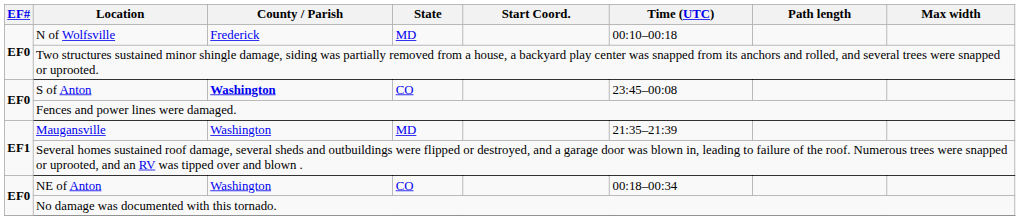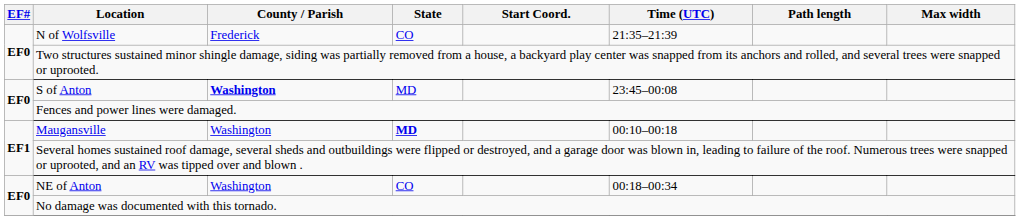N of Wolfsville | State: MD -> CO
N of Wolfsville | Time (UTC): 00:10–00:18 -> 21:35–21:39
S of Anton | State: CO -> MD
Maugansville | State: normal -> bold
Maugansville | Time (UTC): 21:35–21:39 -> 00:10–00:18
